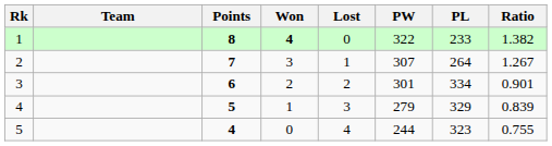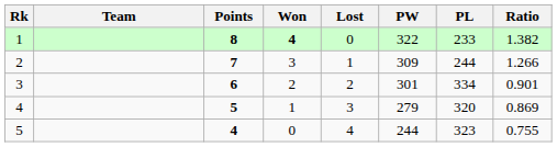row 3 | PW: 307 -> 309
row 3 | PL: 264 -> 244
row 3 | Ratio: 1.267 -> 1.266
row 5 | PL: 329 -> 320
row 5 | Ratio: 0.839 -> 0.869
